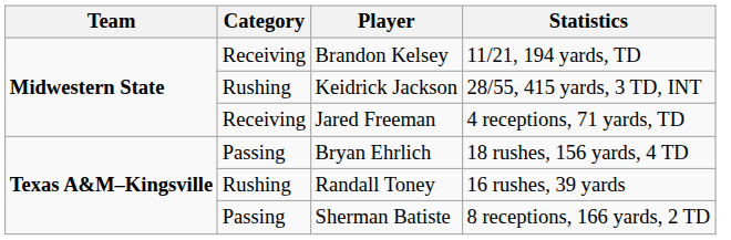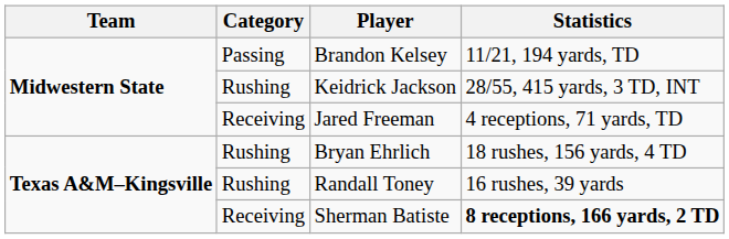Brandon Kelsey | Category: Receiving -> Passing
Bryan Ehrlich | Category: Passing -> Rushing
Sherman Batiste | Category: Passing -> Receiving
Sherman Batiste | Statistics: normal -> bold
